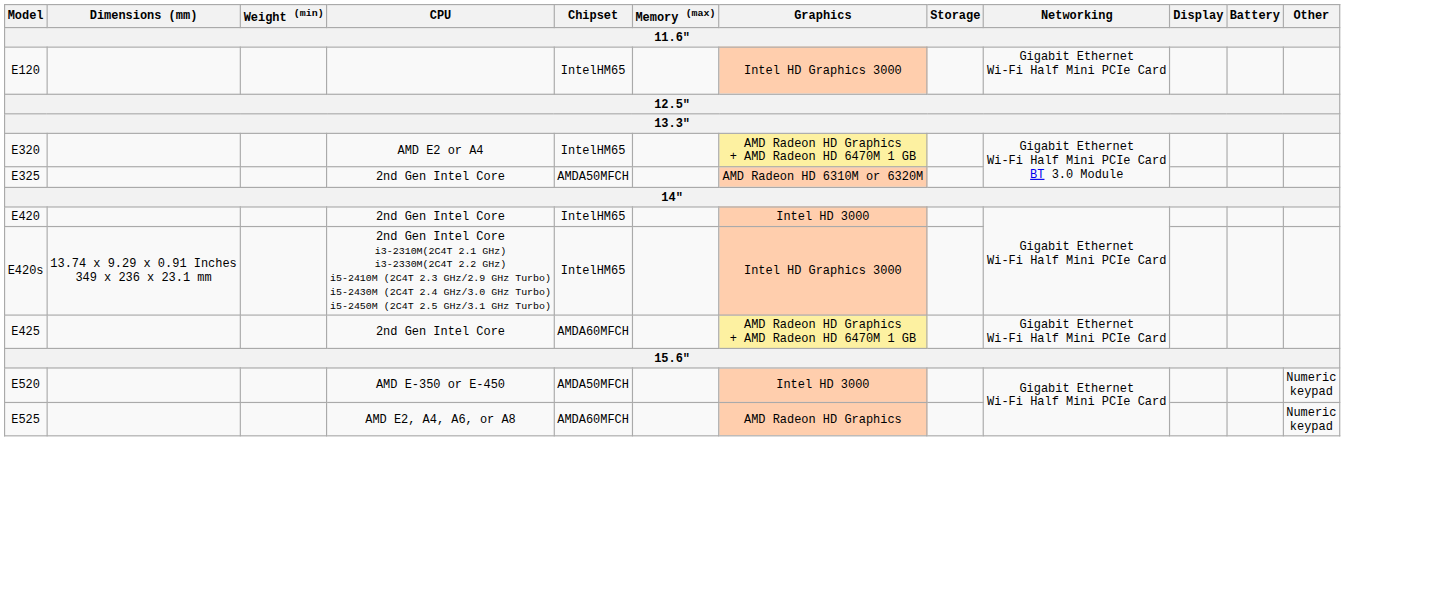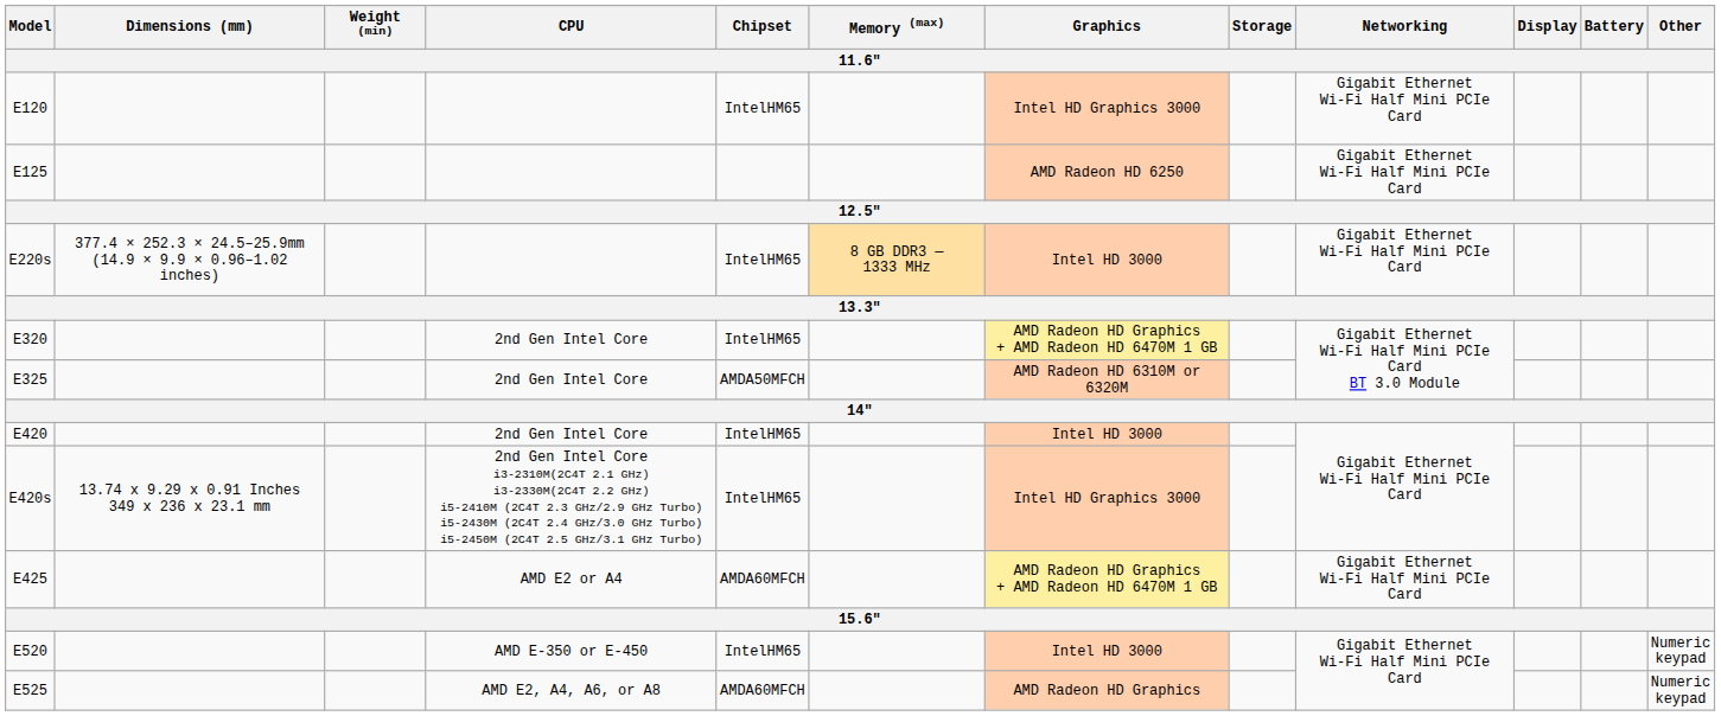+ row: E125 | AMD Radeon HD 6250 | Gigabit Ethernet Wi-Fi Half Mini PCIe Card
+ row: E220s | 377.4 × 252.3 × 24.5–25.9mm (14.9 × 9.9 × 0.96–1.02 inches) | IntelHM65 | 8 GB DDR3 — 1333 MHz | Intel HD 3000 | Gigabit Ethernet Wi-Fi Half Mini PCIe Card
E320 | CPU: AMD E2 or A4 -> 2nd Gen Intel Core
E425 | CPU: 2nd Gen Intel Core -> AMD E2 or A4
E520 | Chipset: AMDA50MFCH -> IntelHM65
